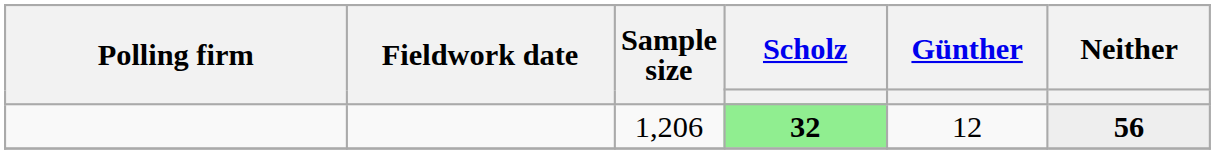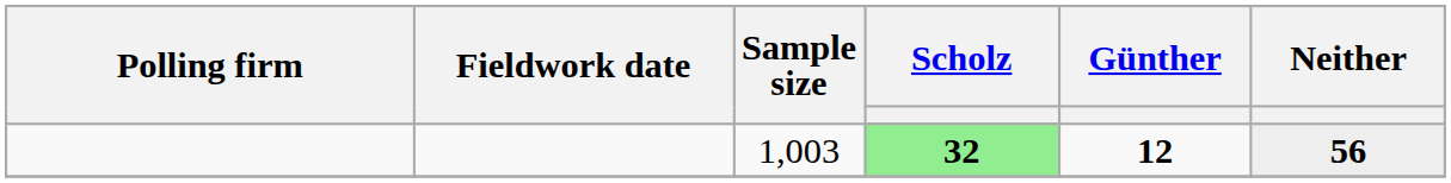row 3 | Sample size: 1,206 -> 1,003
row 3 | Günther: normal -> bold
